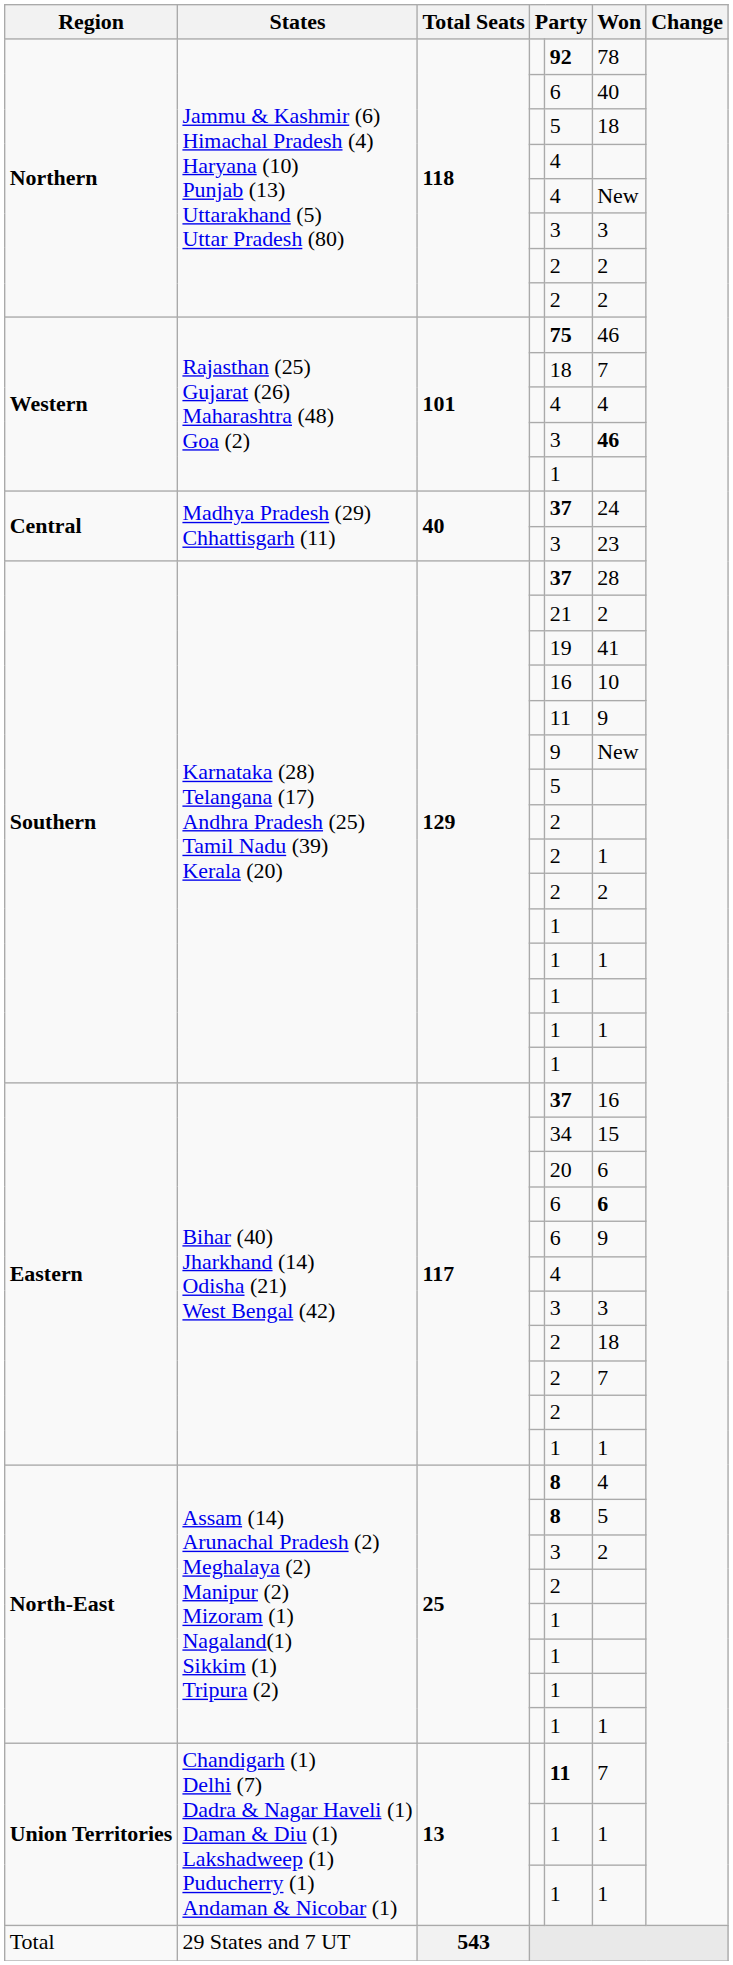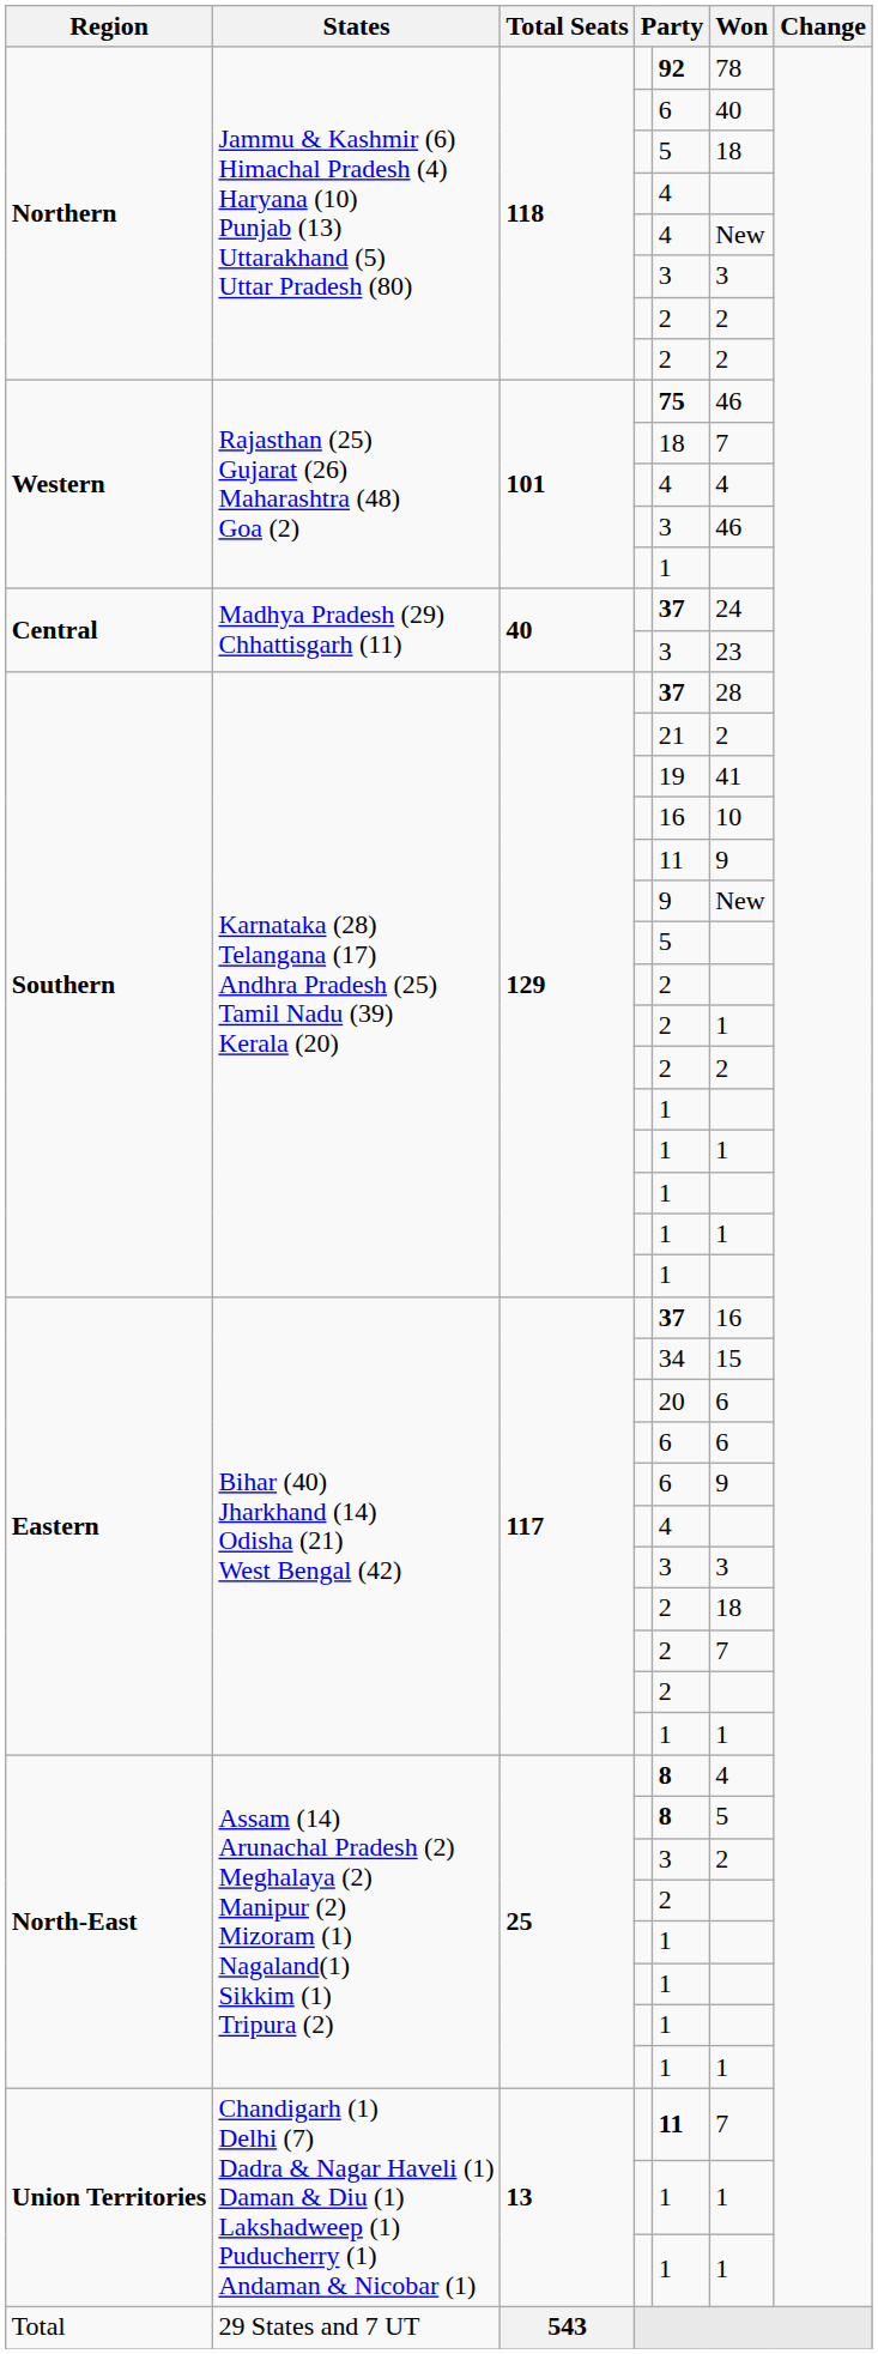row 13 | Won: bold -> normal
row 35 | Won: bold -> normal
